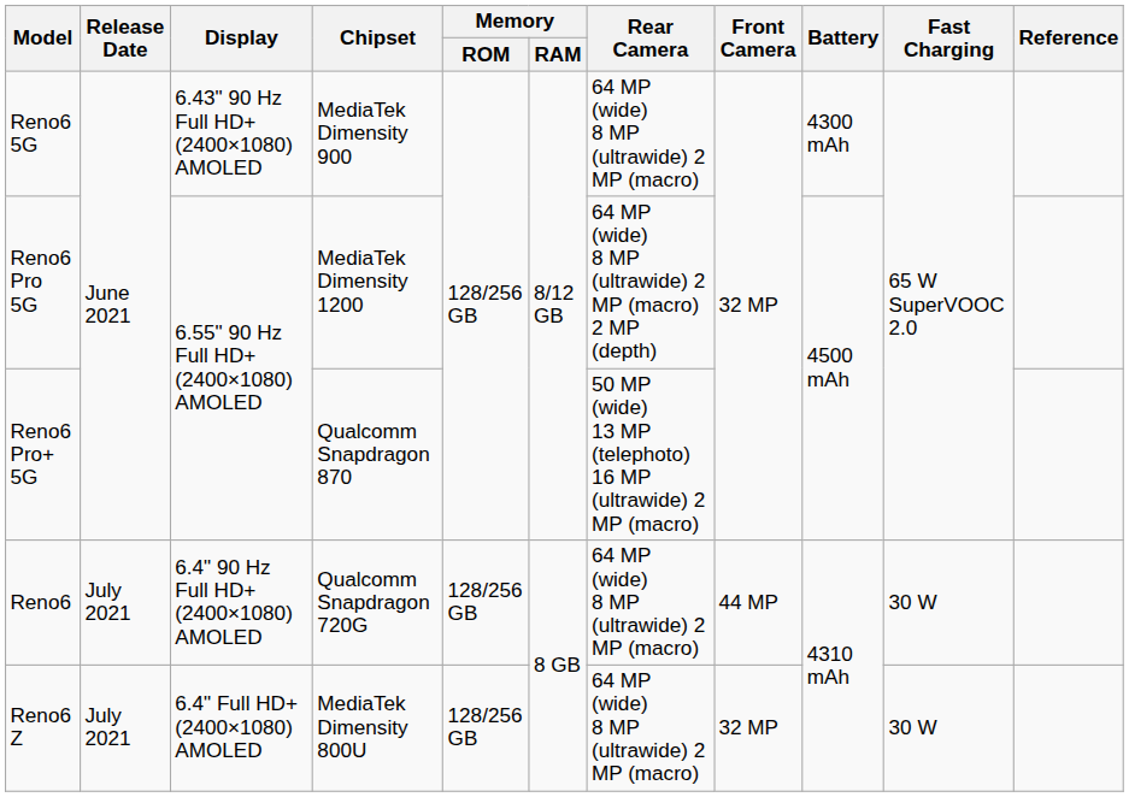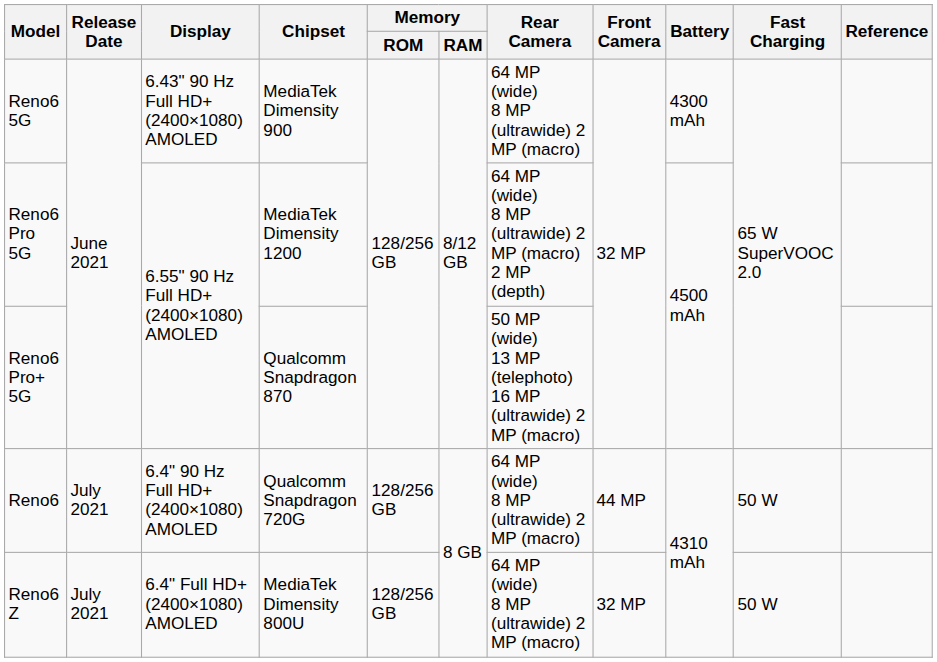Reno6 | Fast Charging: 30 W -> 50 W
Reno6 Z | Fast Charging: 30 W -> 50 W
